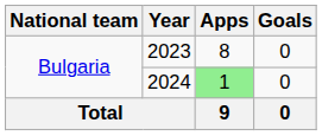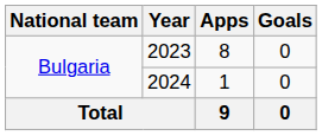2024 | Apps: lightgreen background -> no background
